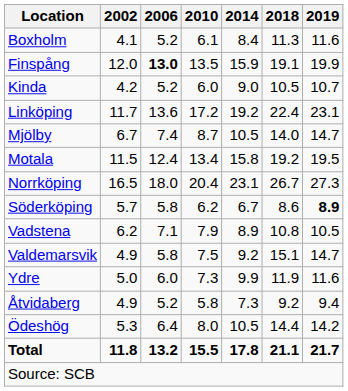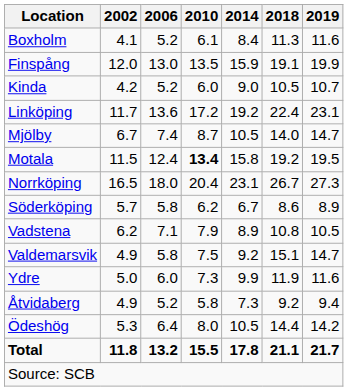Finspång | 2006: bold -> normal
Motala | 2010: normal -> bold
Söderköping | 2019: bold -> normal
